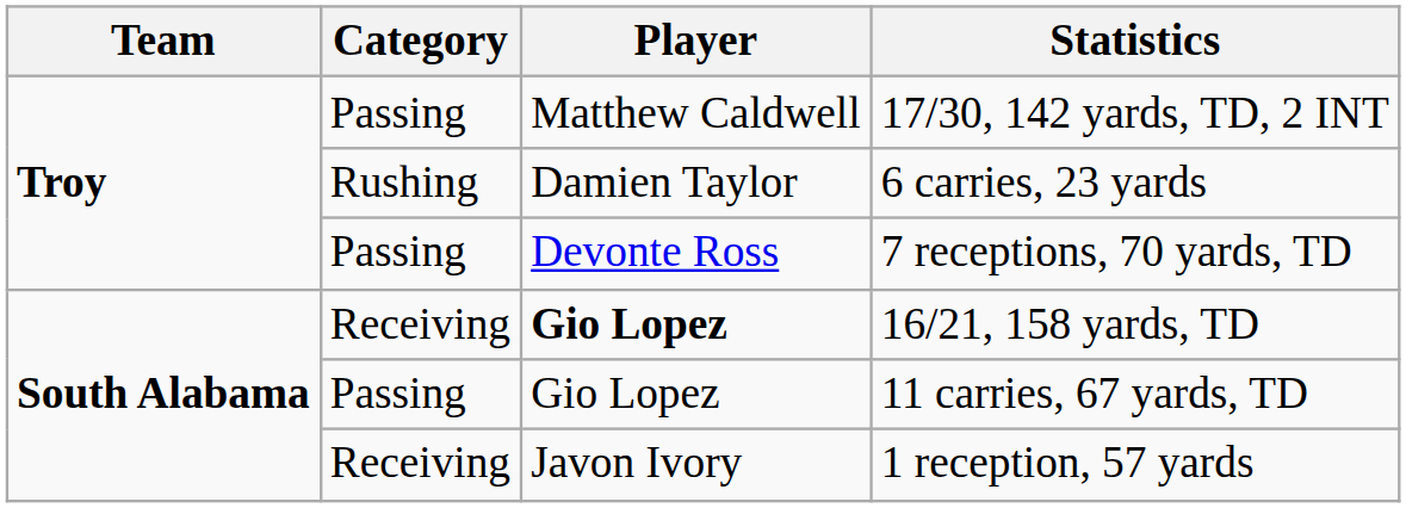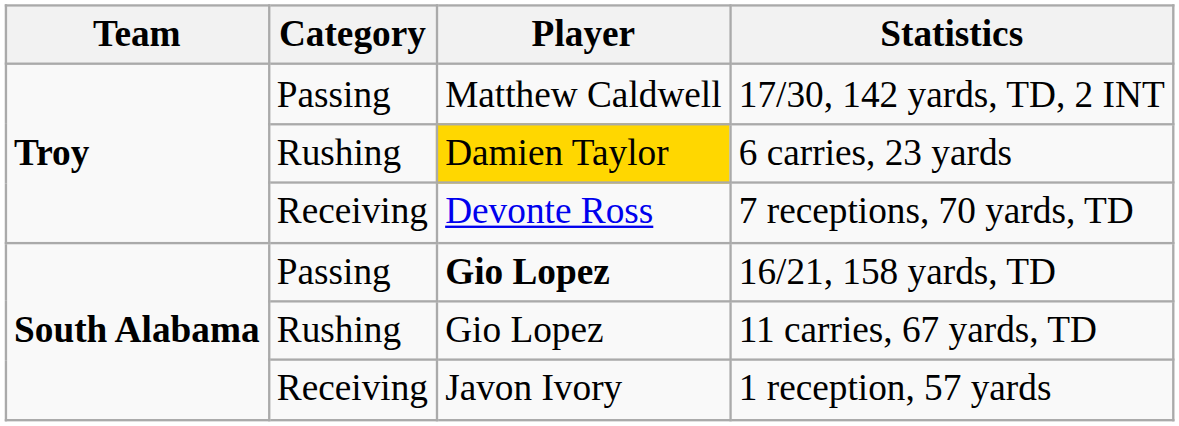6 carries, 23 yards | Player: no background -> gold background
7 receptions, 70 yards, TD | Category: Passing -> Receiving
16/21, 158 yards, TD | Category: Receiving -> Passing
11 carries, 67 yards, TD | Category: Passing -> Rushing
